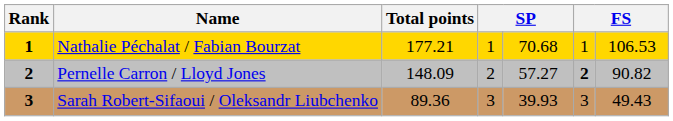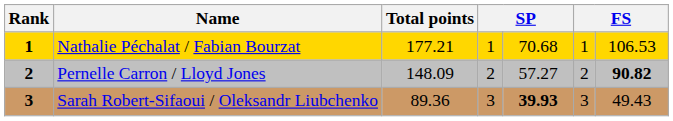Pernelle Carron / Lloyd Jones | column 6: bold -> normal
Pernelle Carron / Lloyd Jones | column 7: normal -> bold
Sarah Robert-Sifaoui / Oleksandr Liubchenko | column 5: normal -> bold
